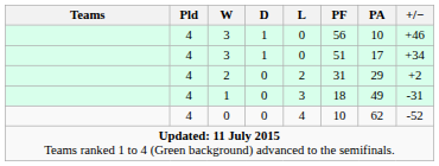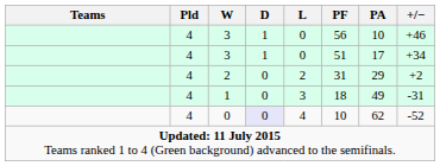row 6 | D: no background -> lavender background
